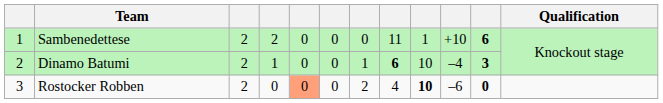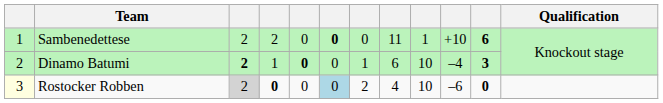Sambenedettese | column 6: normal -> bold
Dinamo Batumi | column 3: normal -> bold
Dinamo Batumi | column 5: normal -> bold
Dinamo Batumi | column 8: bold -> normal
Rostocker Robben | column 1: no background -> lightyellow background
Rostocker Robben | column 3: no background -> lightgrey background
Rostocker Robben | column 4: normal -> bold
Rostocker Robben | column 5: lightsalmon background -> no background
Rostocker Robben | column 6: no background -> lightblue background
Rostocker Robben | column 9: bold -> normal
